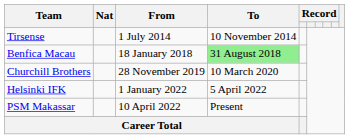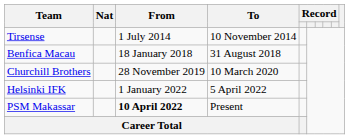Benfica Macau | To: lightgreen background -> no background
PSM Makassar | From: normal -> bold
